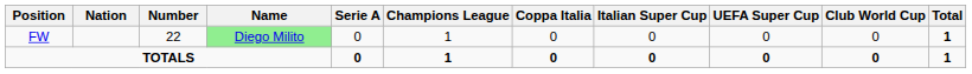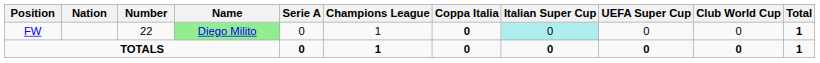FW | Coppa Italia: normal -> bold
FW | Italian Super Cup: no background -> paleturquoise background
